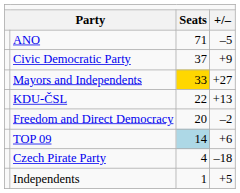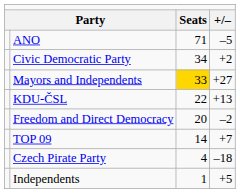Civic Democratic Party | column 3: 37 -> 34
Civic Democratic Party | column 4: +9 -> +2
TOP 09 | column 3: lightblue background -> no background
TOP 09 | column 4: +6 -> +7
